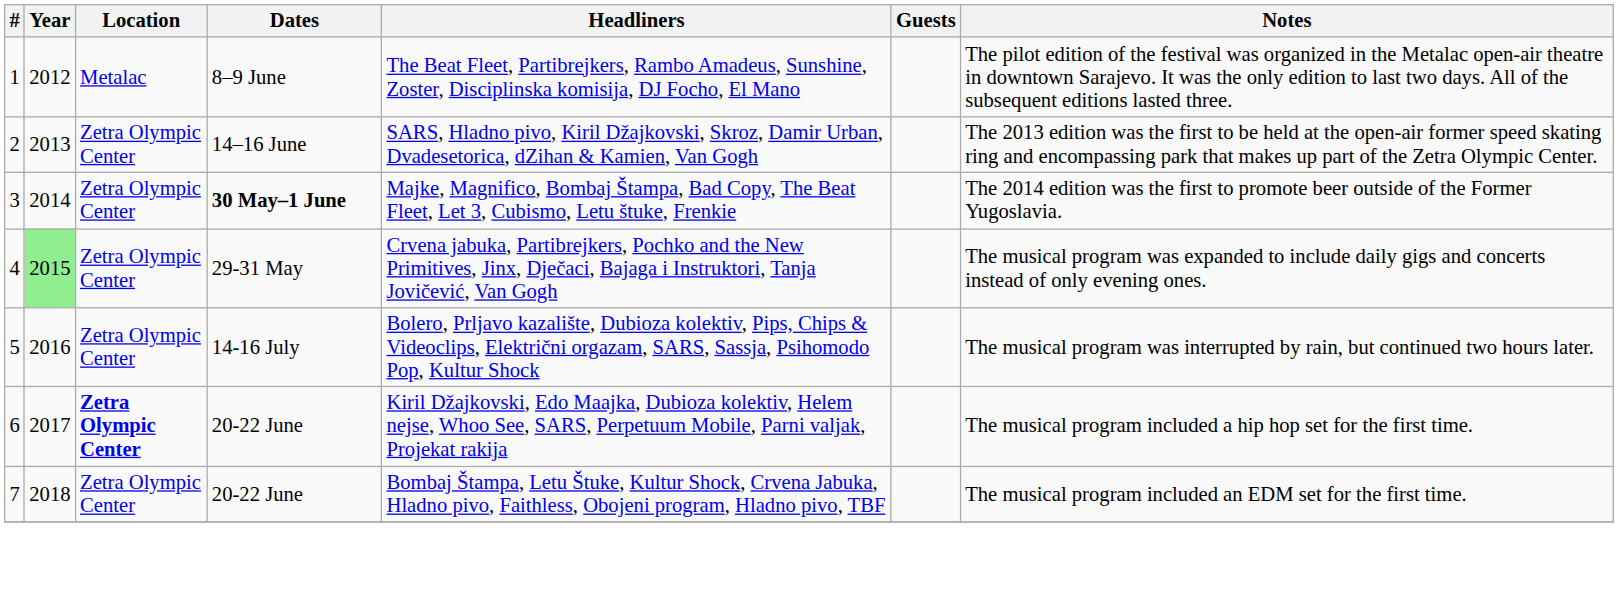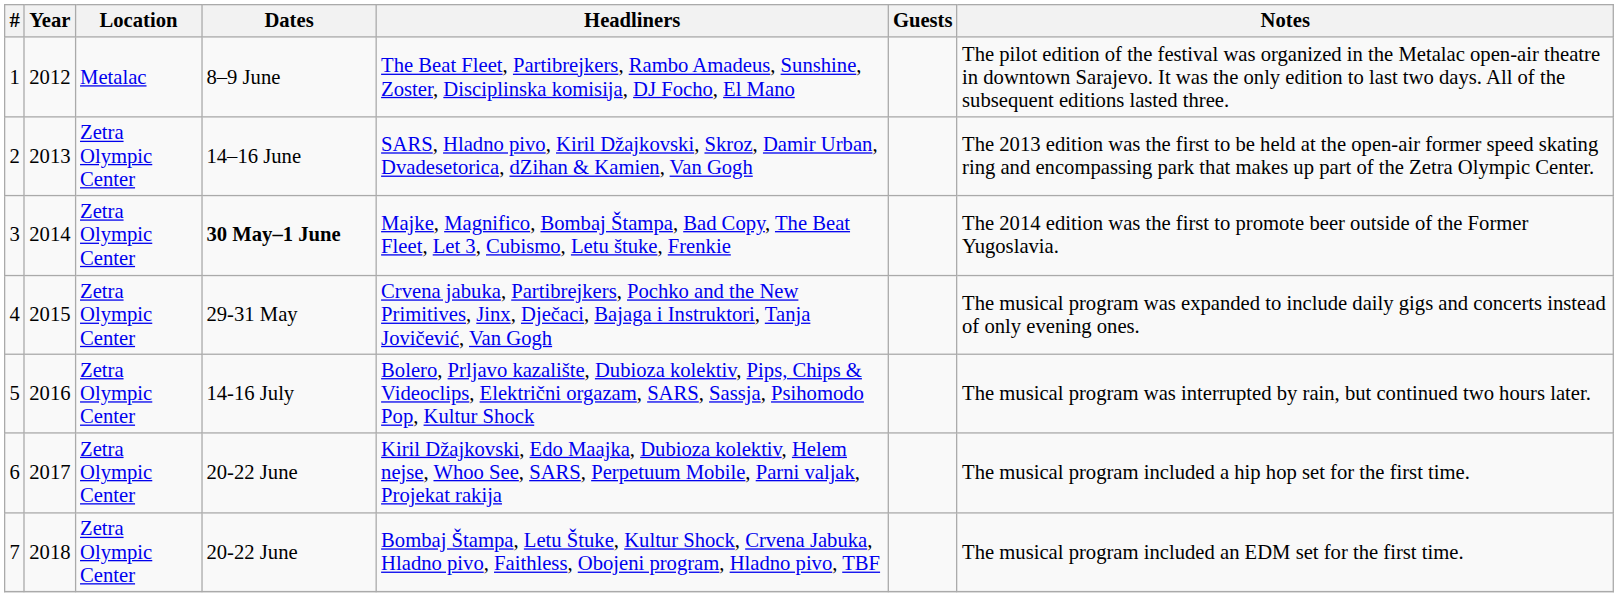4 | Year: lightgreen background -> no background
6 | Location: bold -> normal
